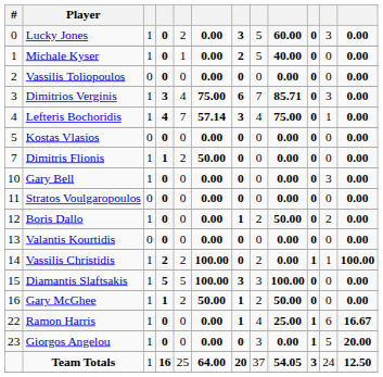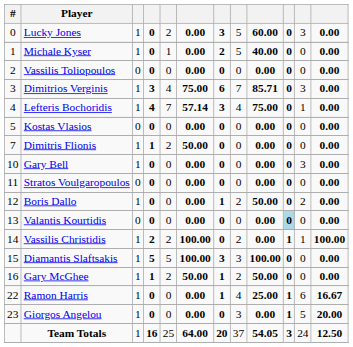Valantis Kourtidis | column 10: no background -> lightblue background
